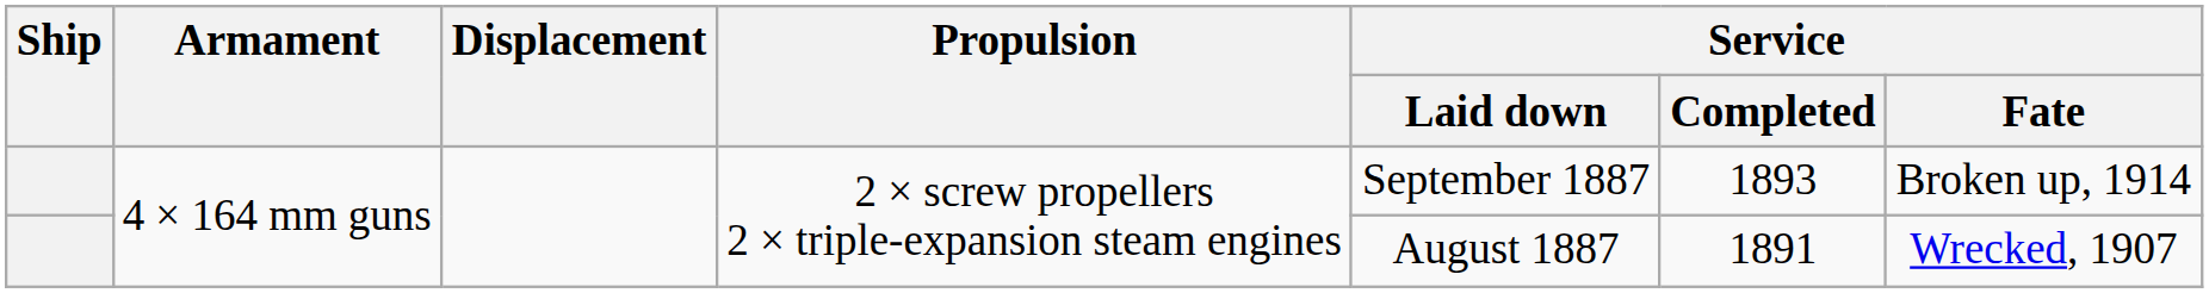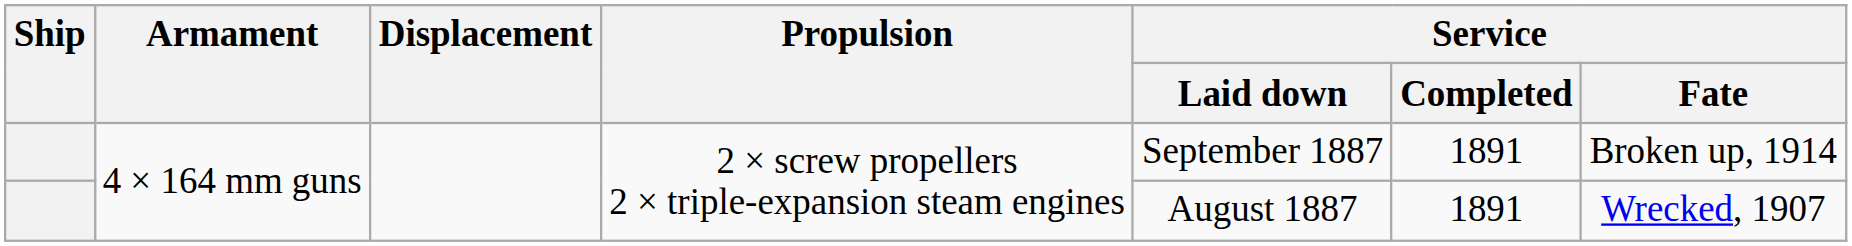row 3 | Service / Completed: 1893 -> 1891
